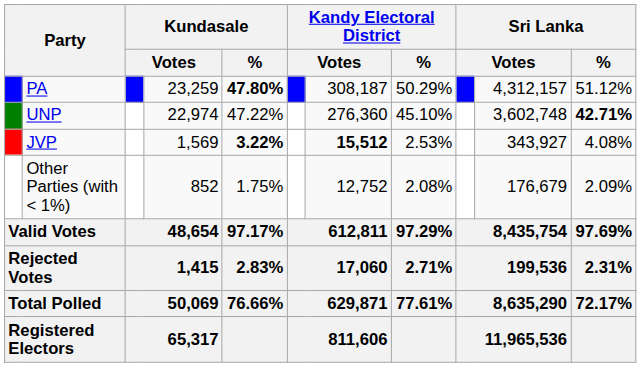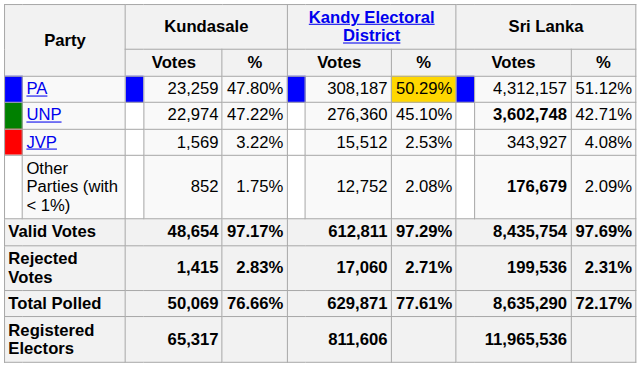PA | Kundasale / %: bold -> normal
PA | Kandy Electoral District / %: no background -> gold background
UNP | column 10: normal -> bold
UNP | Sri Lanka / %: bold -> normal
JVP | Kundasale / %: bold -> normal
JVP | column 7: bold -> normal
Other Parties (with < 1%) | column 10: normal -> bold
